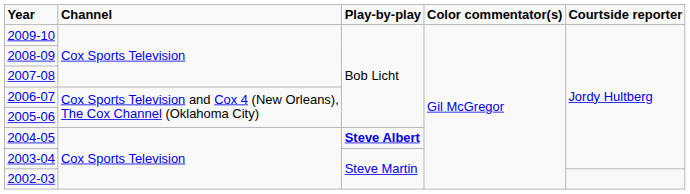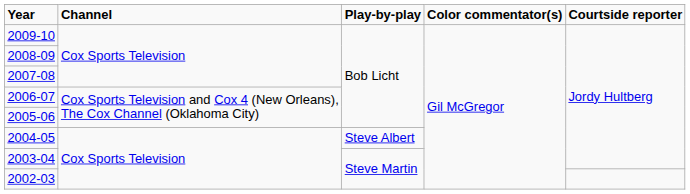2004-05 | Play-by-play: bold -> normal
